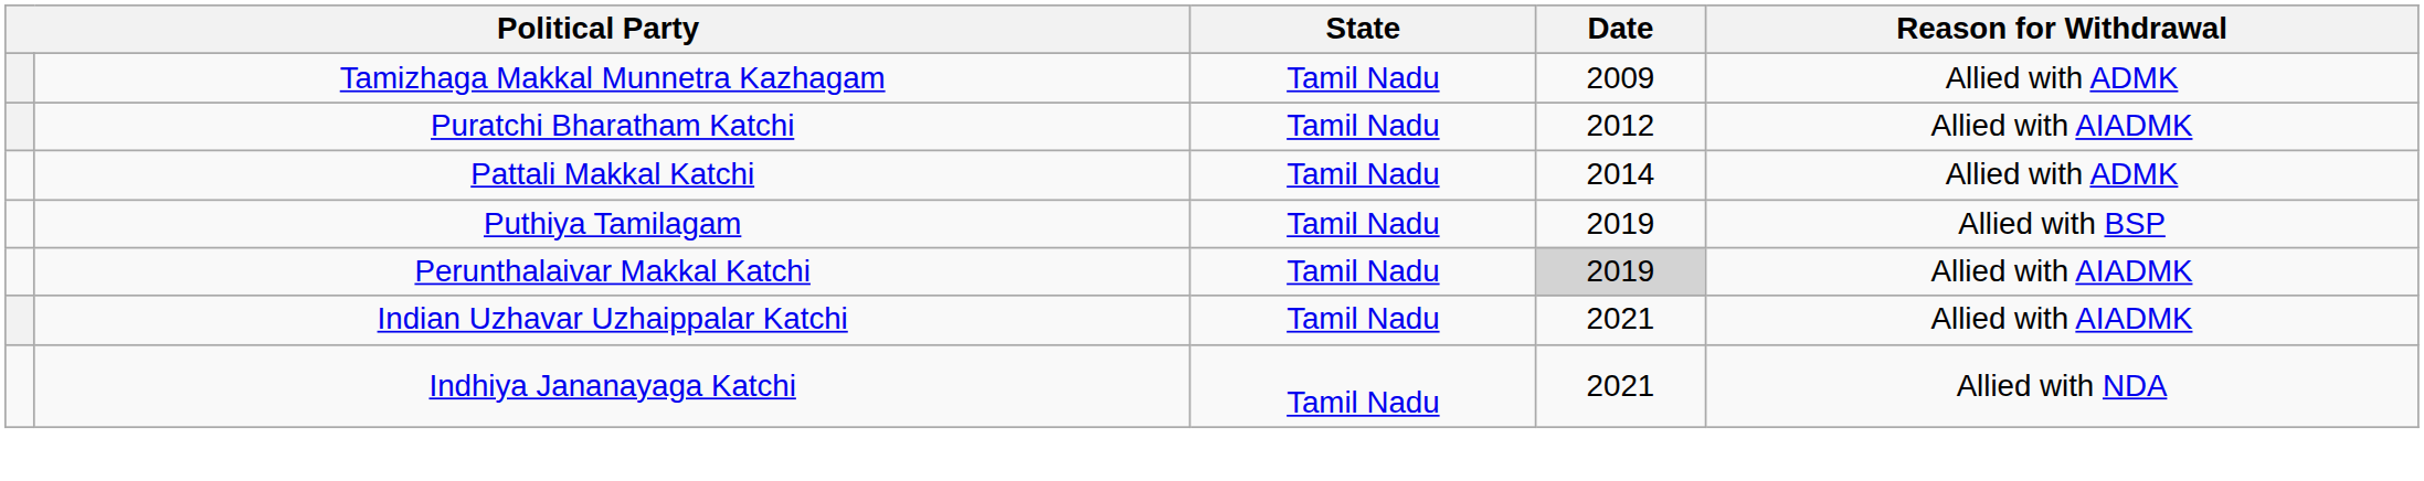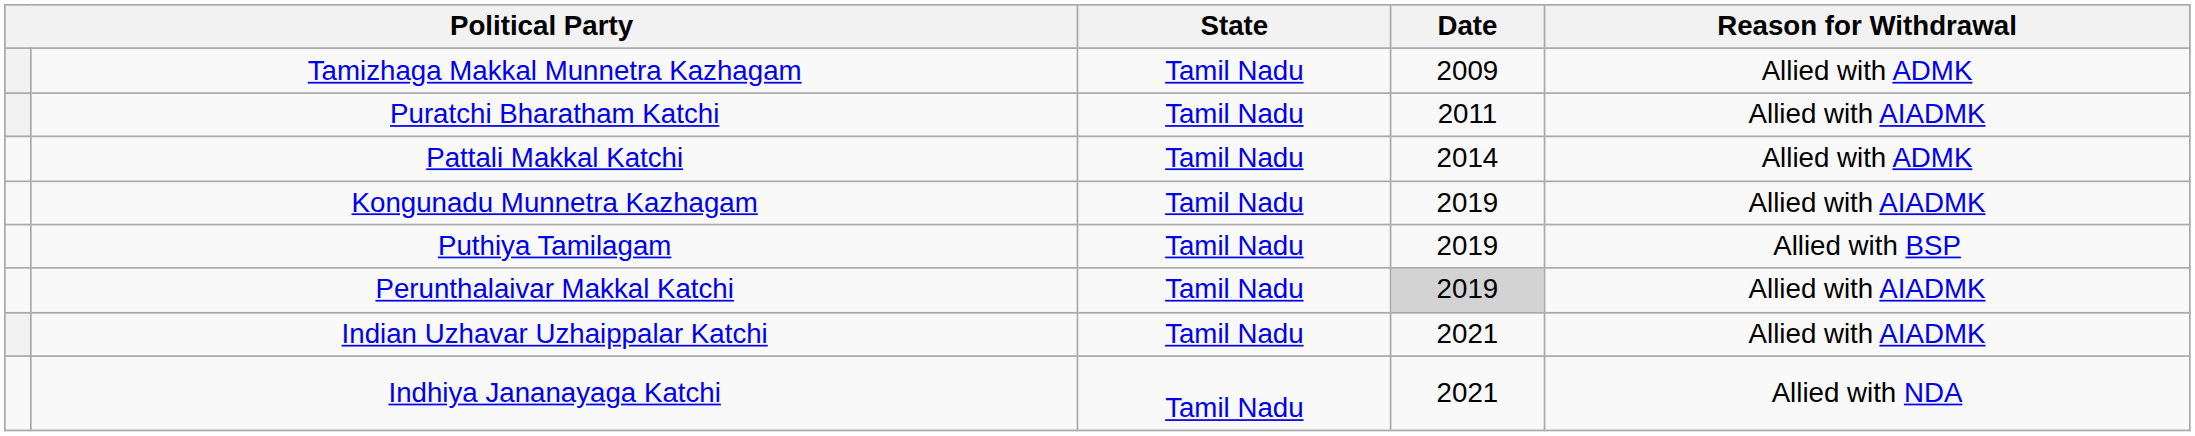Puratchi Bharatham Katchi | Date: 2012 -> 2011
+ row: Kongunadu Munnetra Kazhagam | Tamil Nadu | 2019 | Allied with AIADMK
